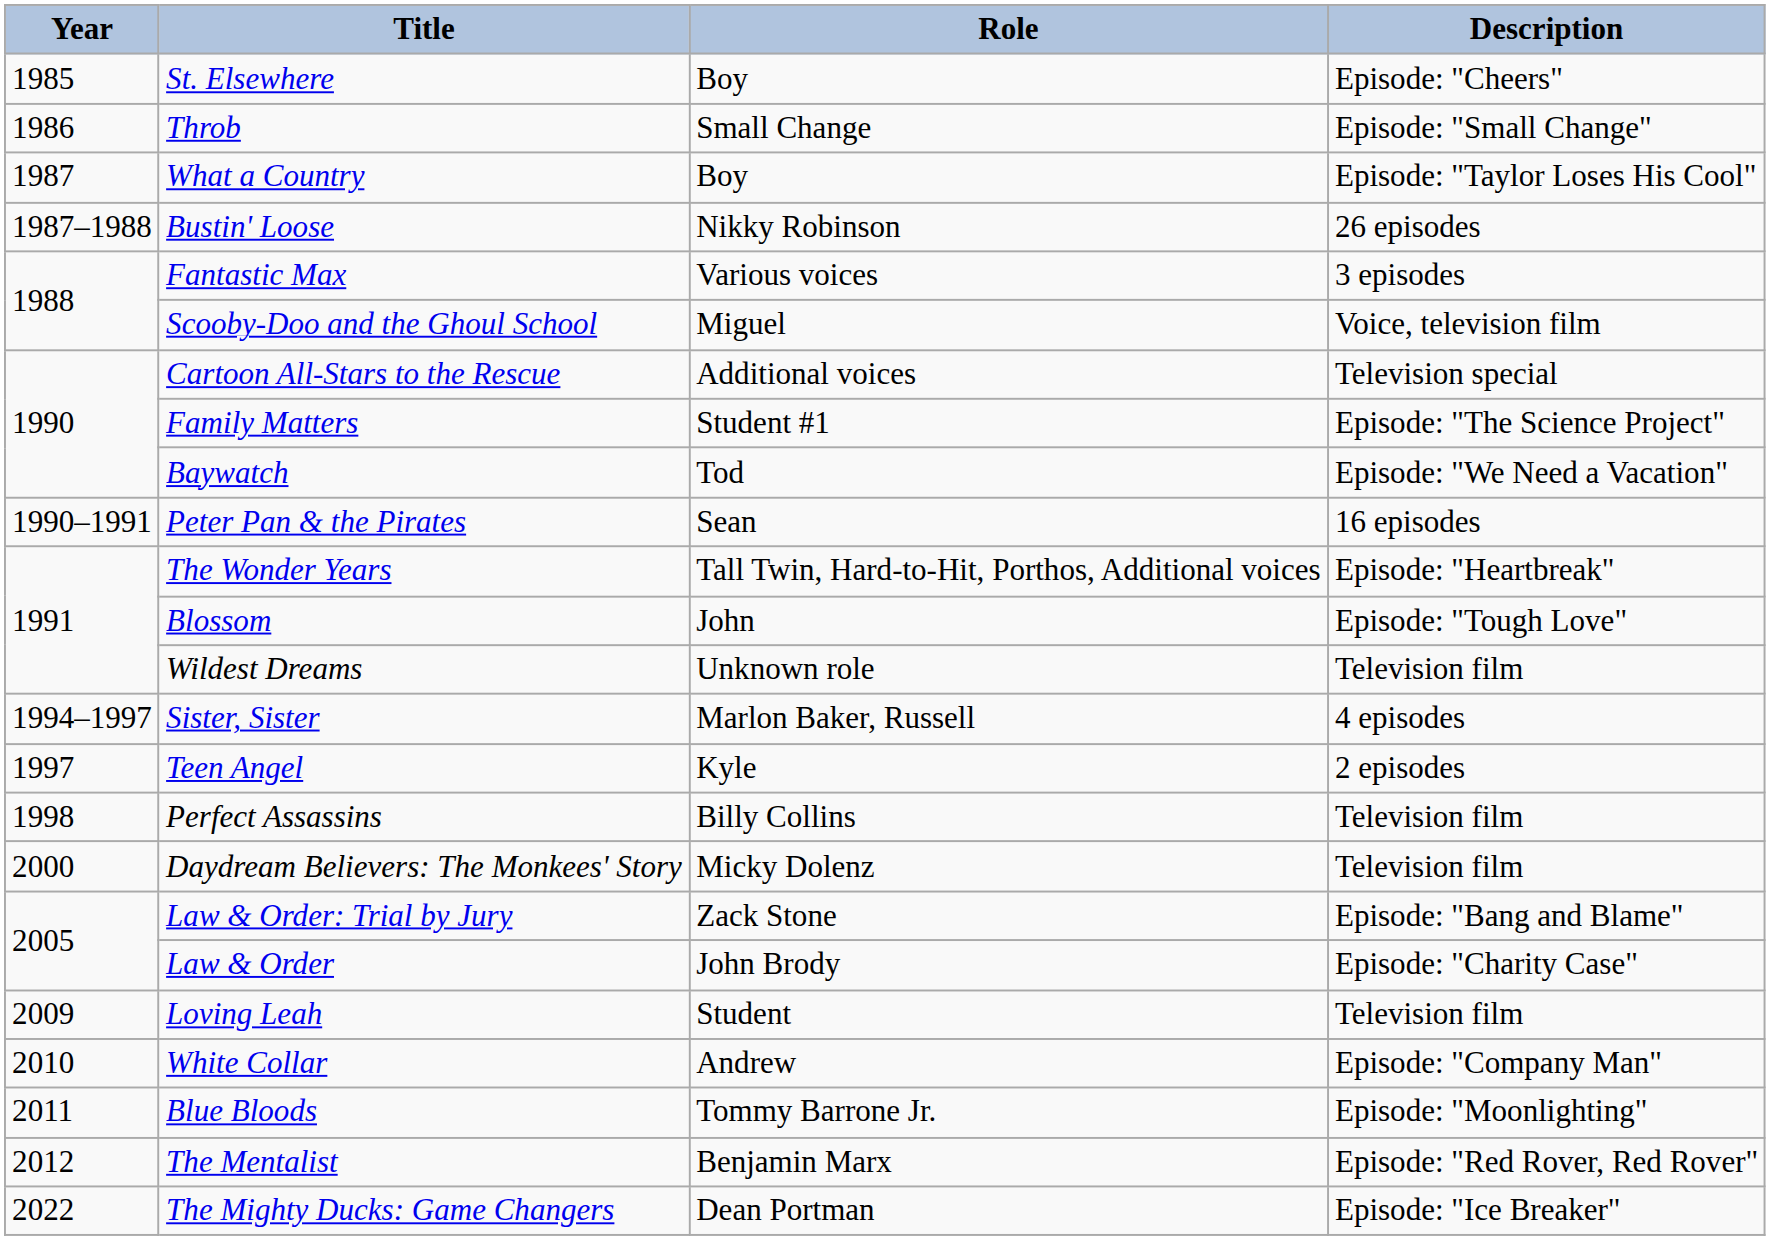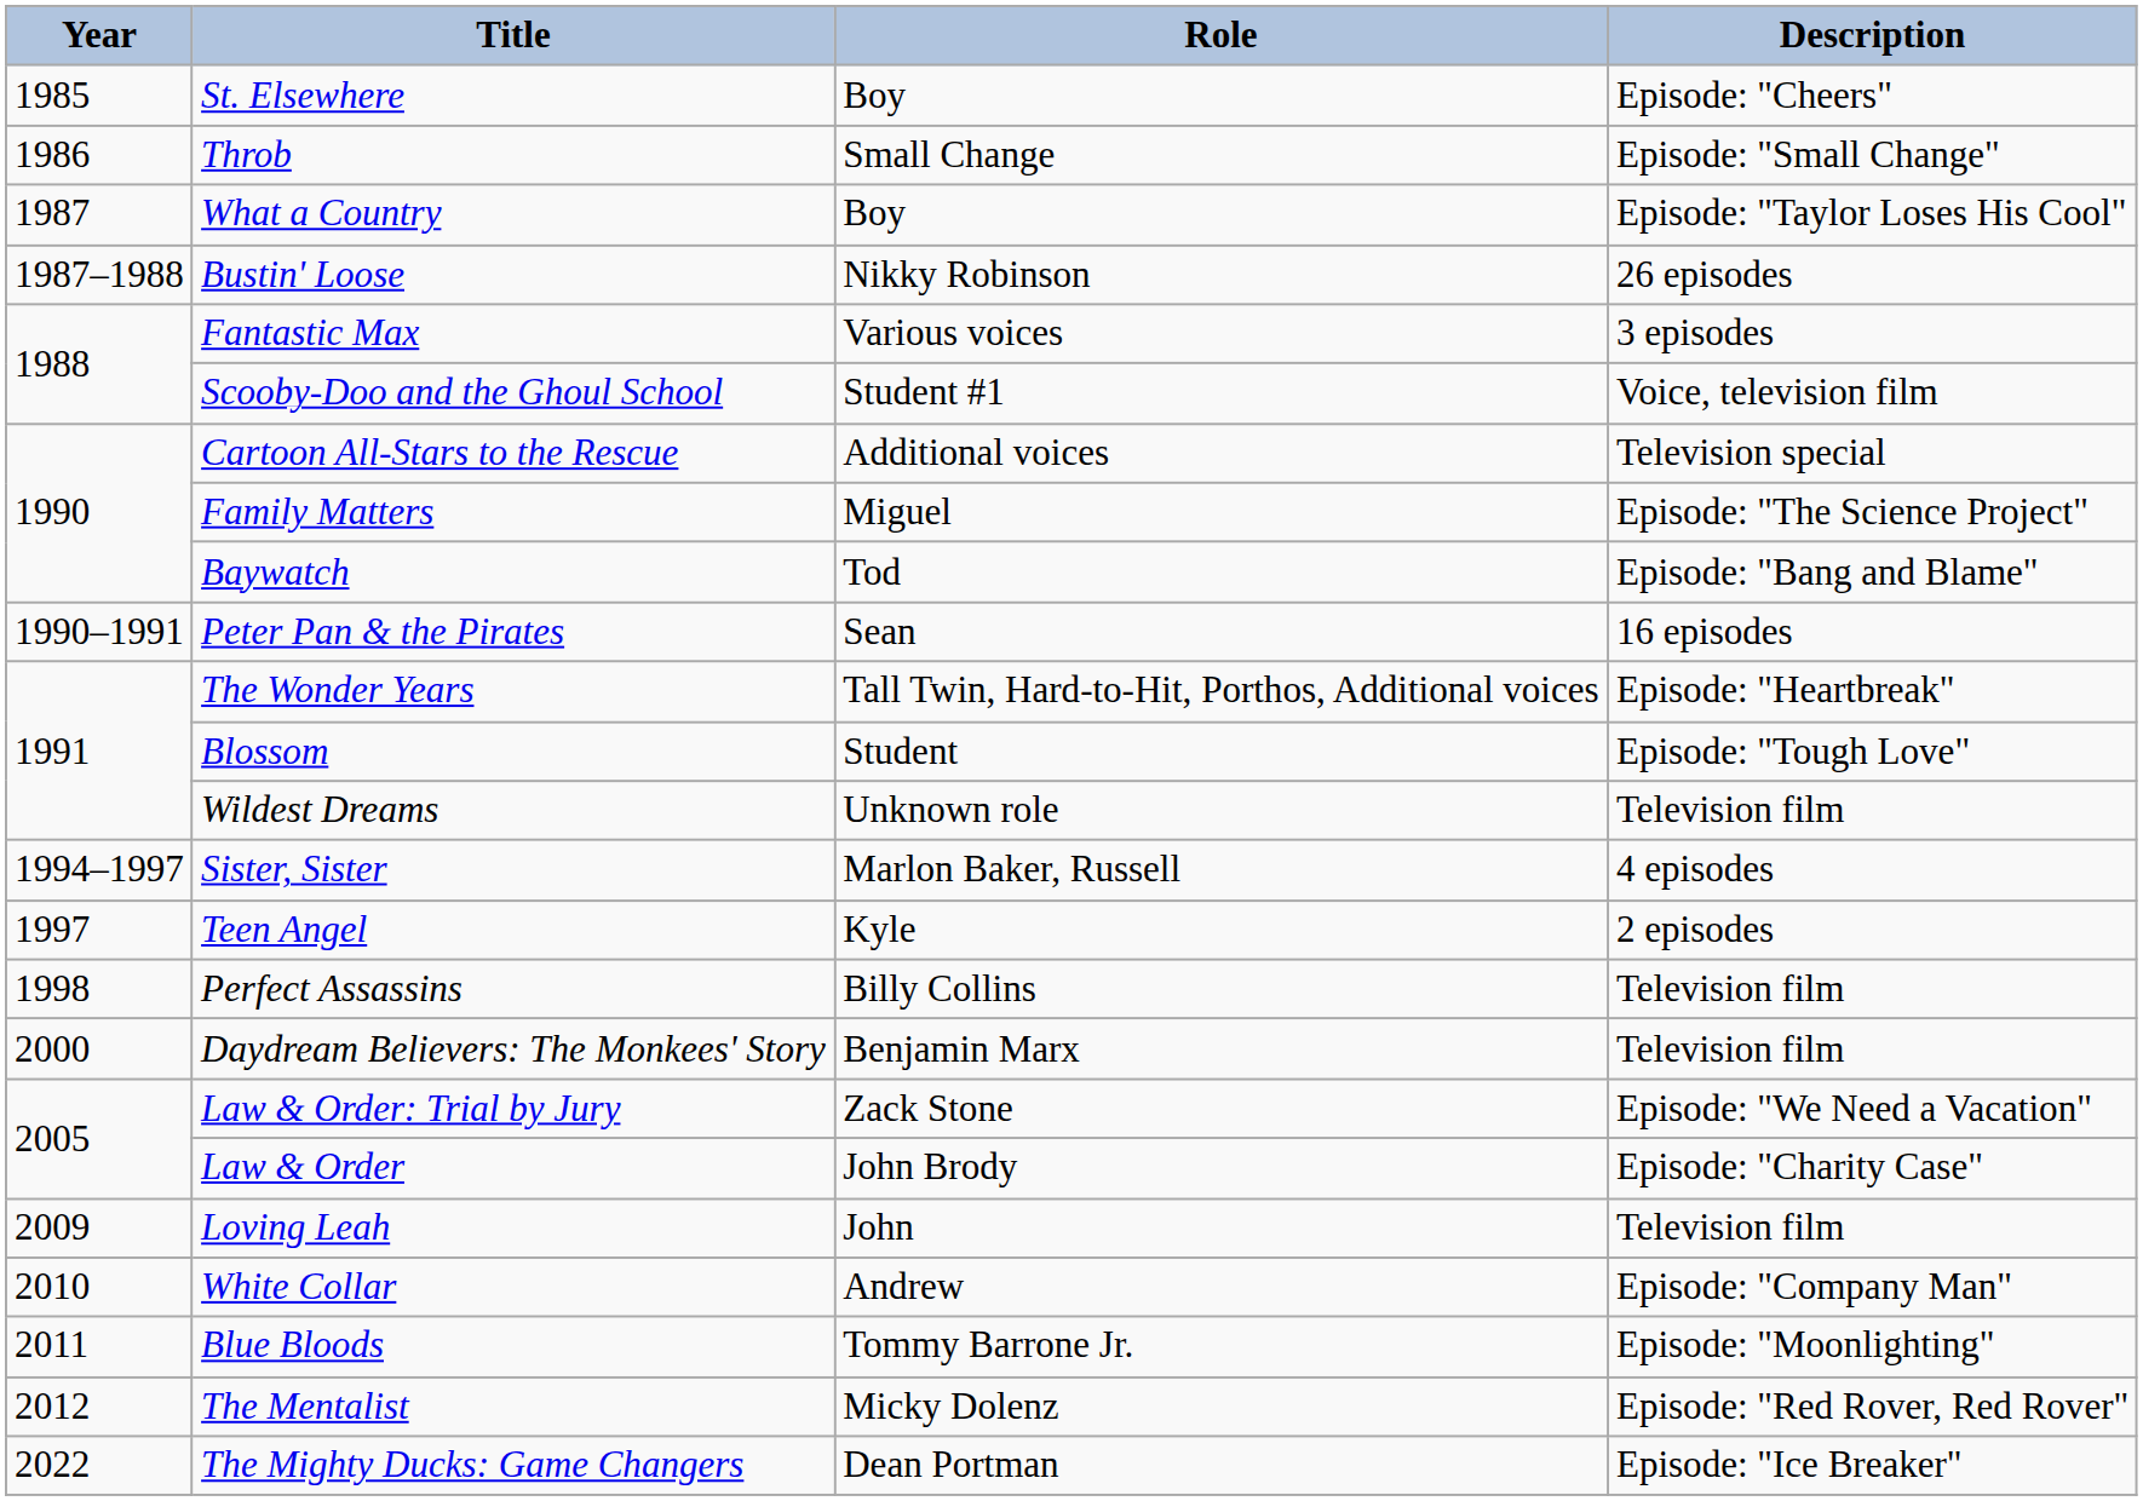Scooby-Doo and the Ghoul School | Role: Miguel -> Student #1
Family Matters | Role: Student #1 -> Miguel
Baywatch | Description: Episode: "We Need a Vacation" -> Episode: "Bang and Blame"
Blossom | Role: John -> Student
Daydream Believers: The Monkees' Story | Role: Micky Dolenz -> Benjamin Marx
Law & Order: Trial by Jury | Description: Episode: "Bang and Blame" -> Episode: "We Need a Vacation"
Loving Leah | Role: Student -> John
The Mentalist | Role: Benjamin Marx -> Micky Dolenz
